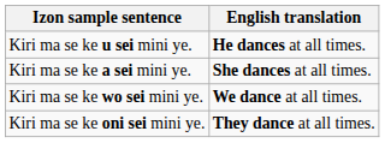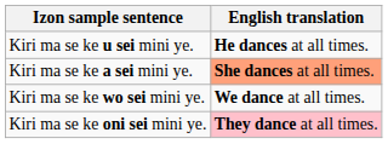row 3 | English translation: no background -> lightsalmon background
row 5 | English translation: no background -> pink background
